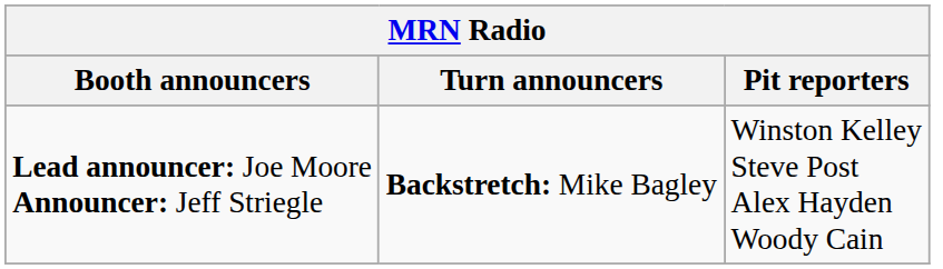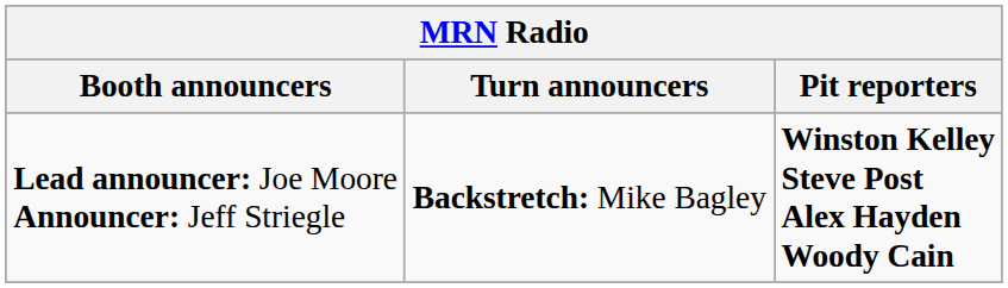Lead announcer: Joe Moore Announcer: Jeff Striegle | Pit reporters: normal -> bold
